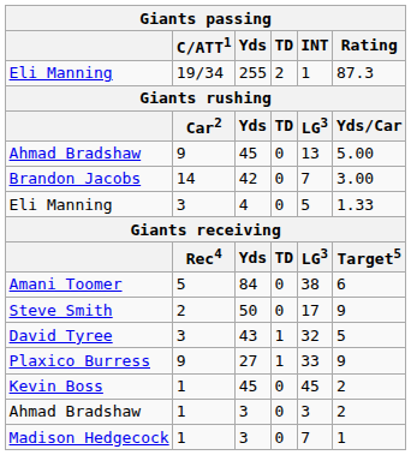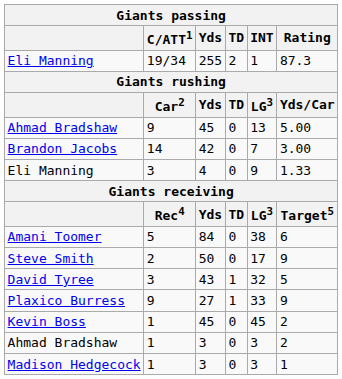Eli Manning / 4 | INT: 5 -> 9
Madison Hedgecock | INT: 7 -> 3
